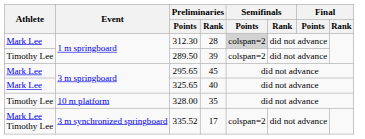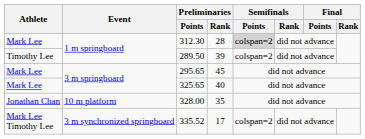328.00 | Athlete: Timothy Lee -> Jonathan Chan
